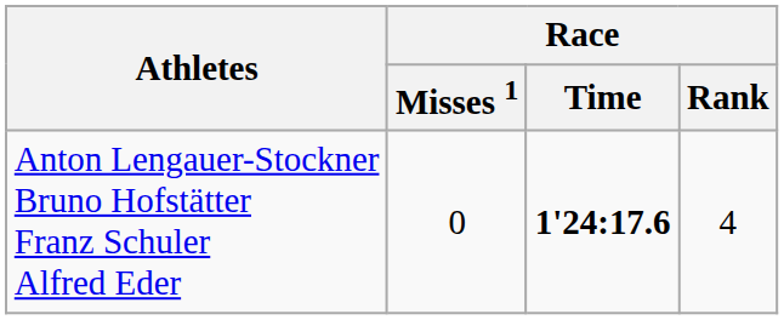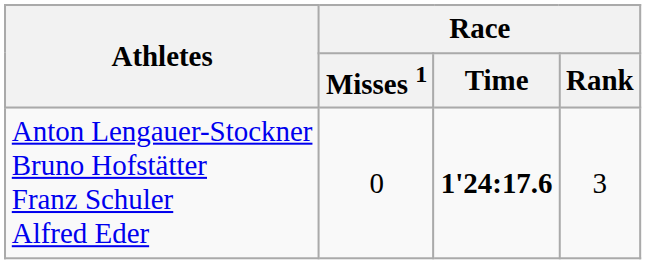row 3 | Race / Rank: 4 -> 3
